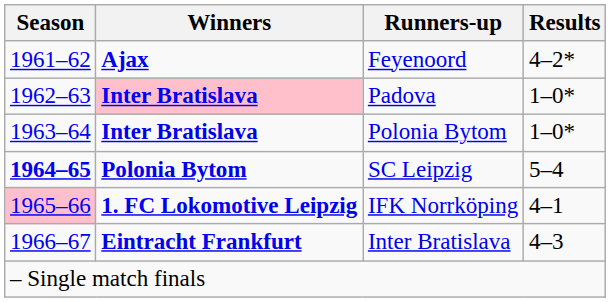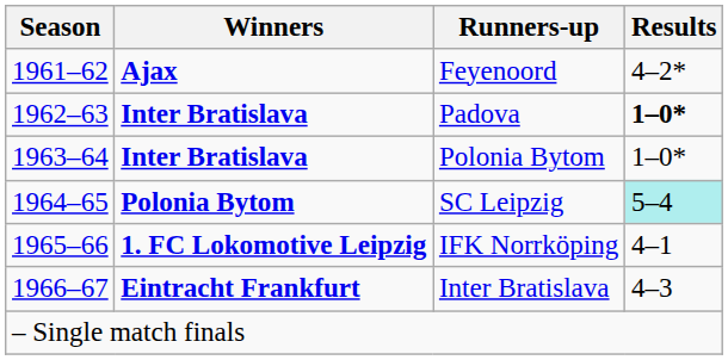Padova | Winners: pink background -> no background
Padova | Results: normal -> bold
SC Leipzig | Season: bold -> normal
SC Leipzig | Results: no background -> paleturquoise background
IFK Norrköping | Season: pink background -> no background
